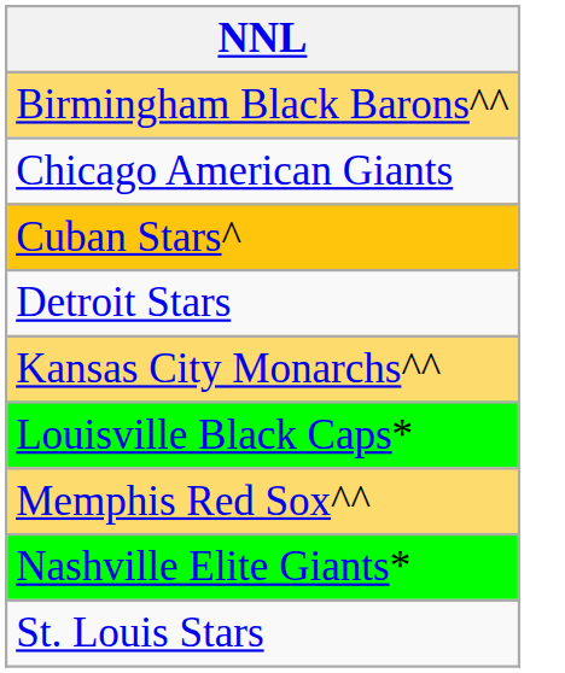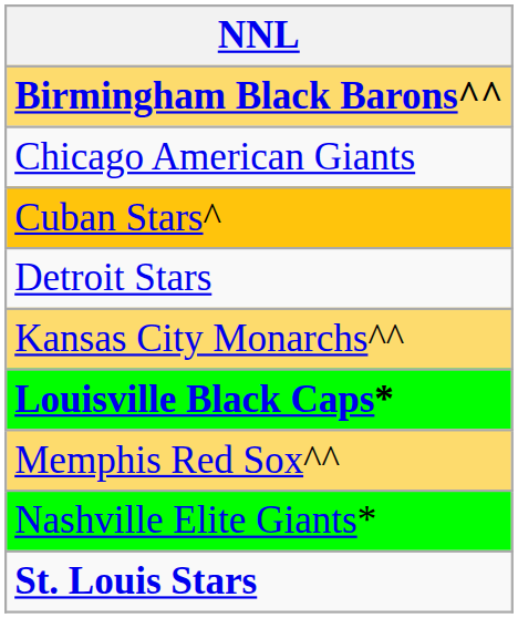row 2 | column 1: normal -> bold
row 7 | column 1: normal -> bold
row 10 | column 1: normal -> bold
